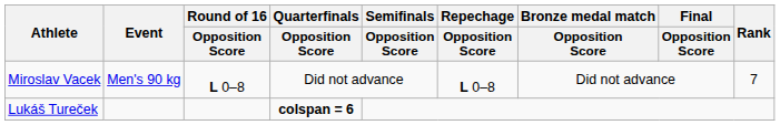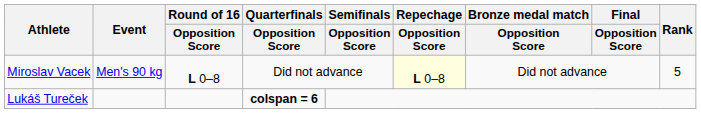Miroslav Vacek | Repechage / Opposition Score: no background -> lightyellow background
Miroslav Vacek | Rank: 7 -> 5
